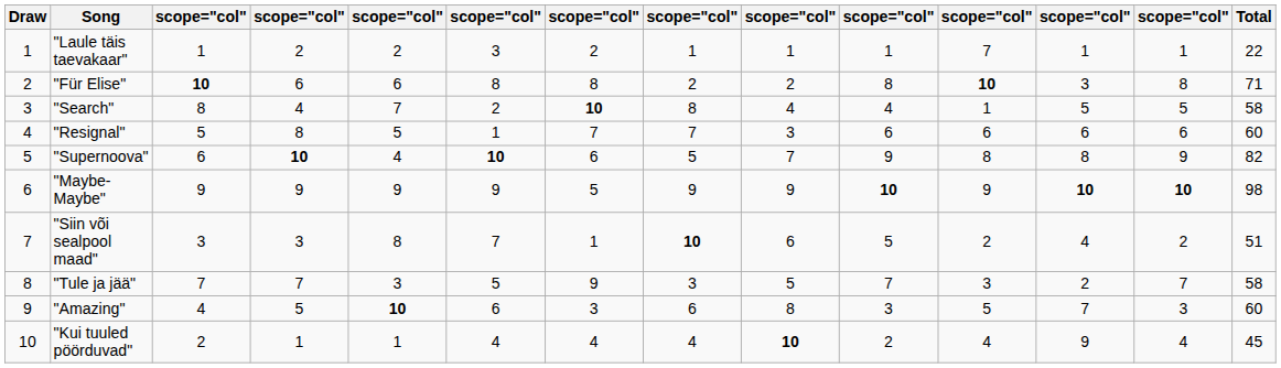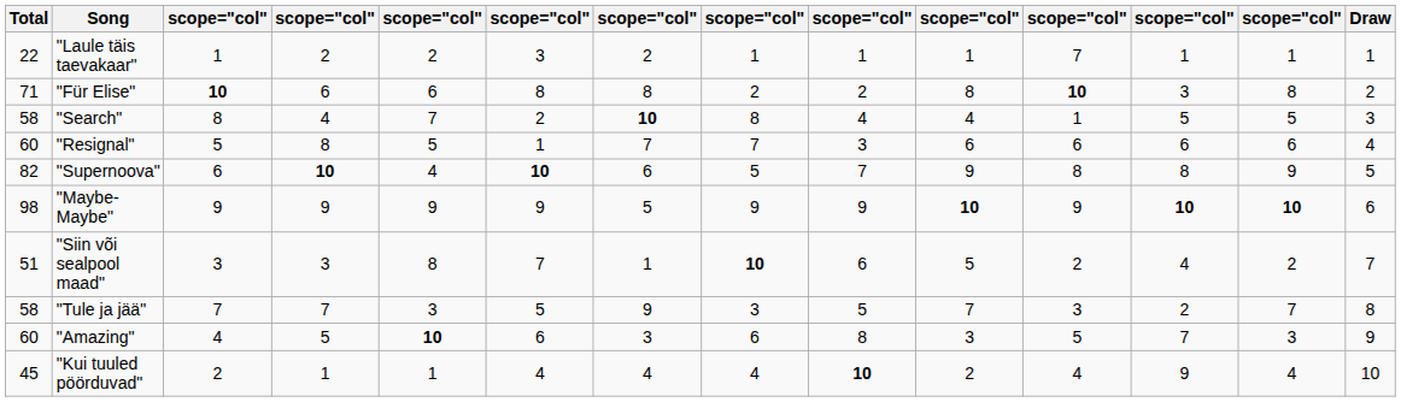columns swapped: Draw <-> Total
